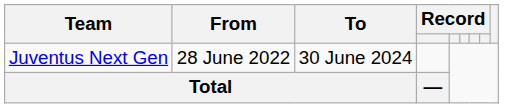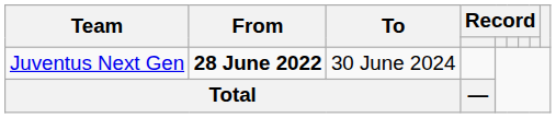Juventus Next Gen | From: normal -> bold
